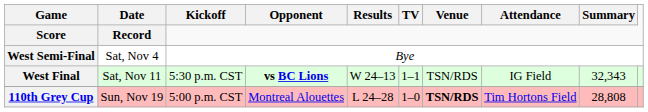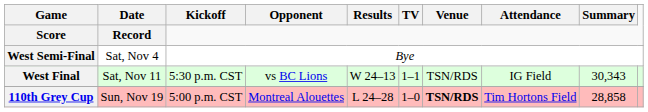West Final | Opponent: bold -> normal
West Final | Summary: 32,343 -> 30,343
110th Grey Cup | Summary: 28,808 -> 28,858
